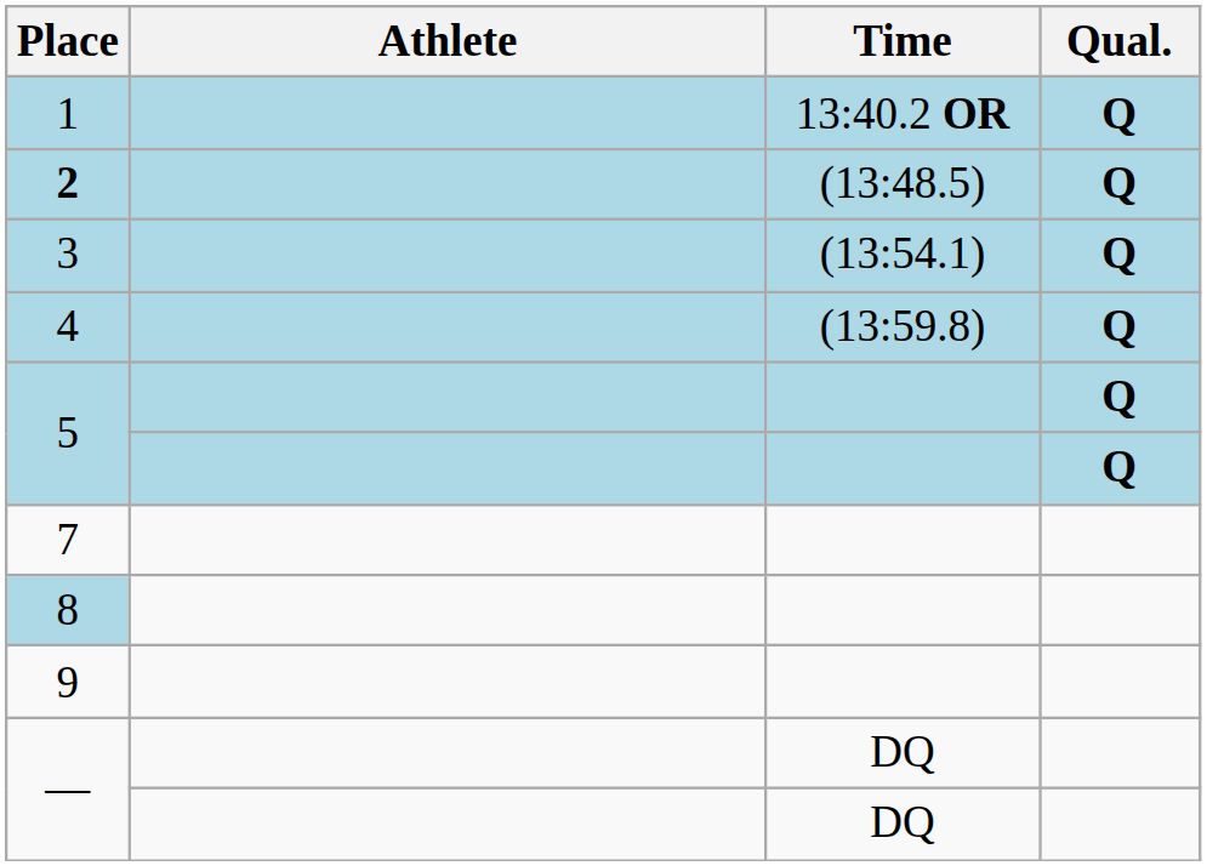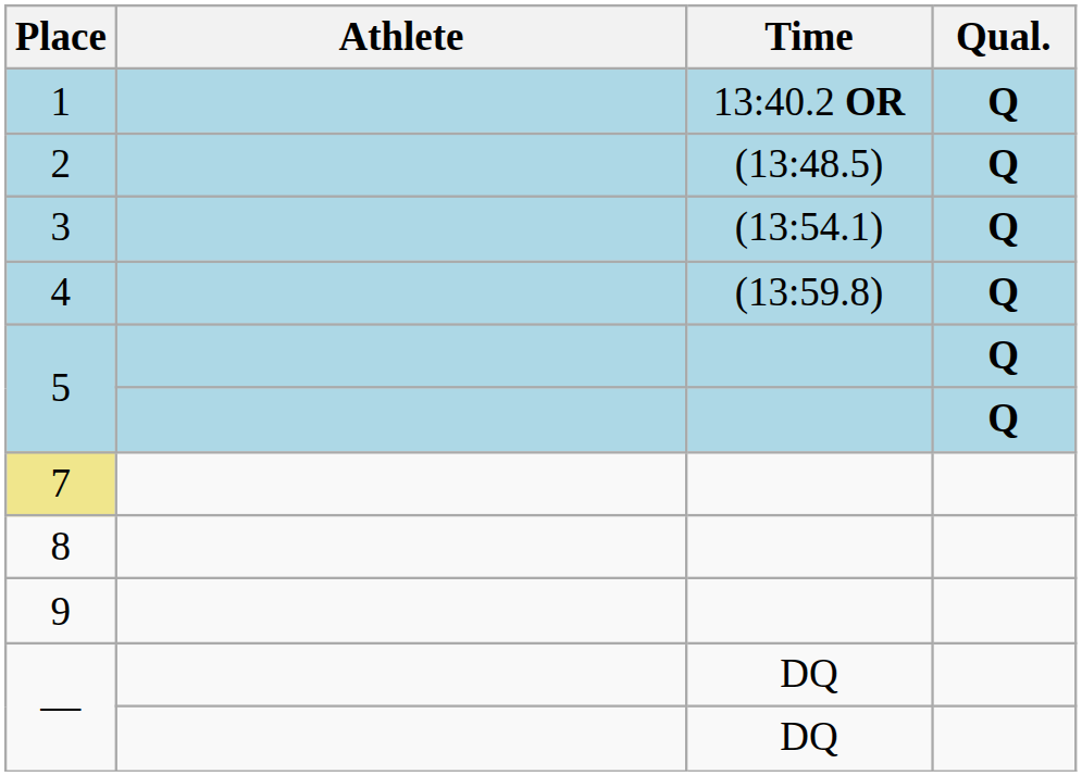2 | Place: bold -> normal
7 | Place: no background -> khaki background
8 | Place: lightblue background -> no background
